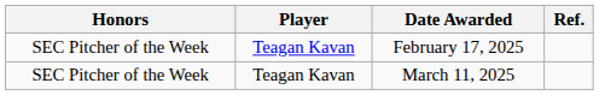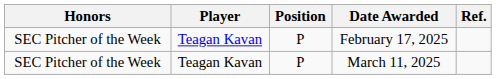+ column: Position | P | P
